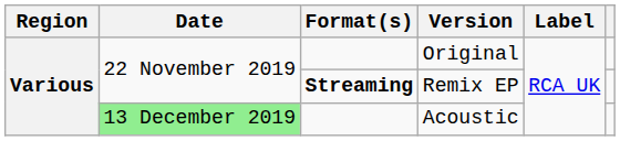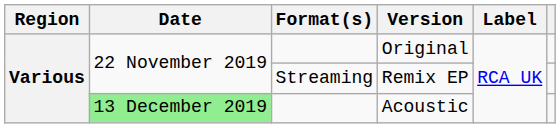Remix EP | Format(s): bold -> normal
